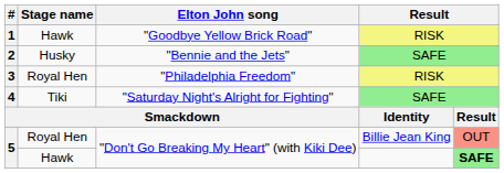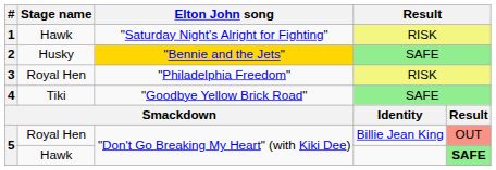1 | Elton John song: "Goodbye Yellow Brick Road" -> "Saturday Night's Alright for Fighting"
2 | Elton John song: no background -> gold background
4 | Elton John song: "Saturday Night's Alright for Fighting" -> "Goodbye Yellow Brick Road"
